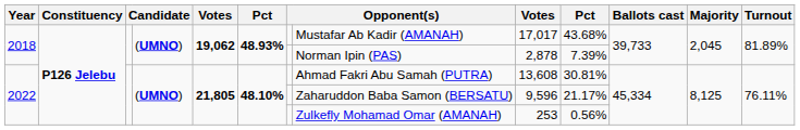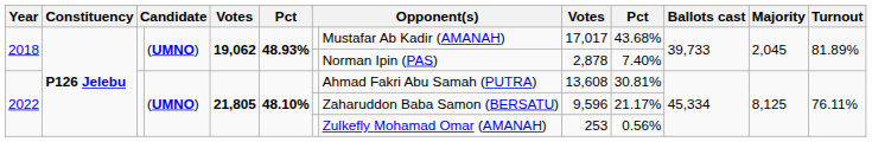row 3 | column 10: 7.39% -> 7.40%
